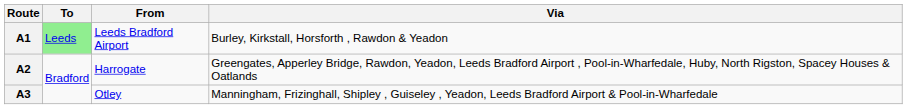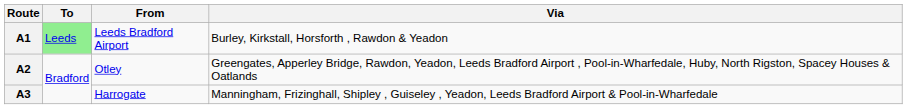A2 | From: Harrogate -> Otley
A3 | From: Otley -> Harrogate
